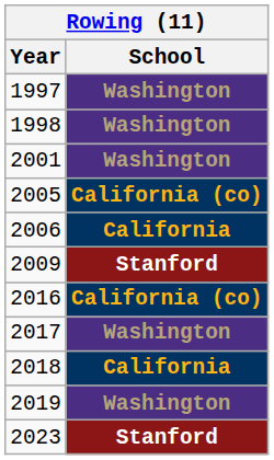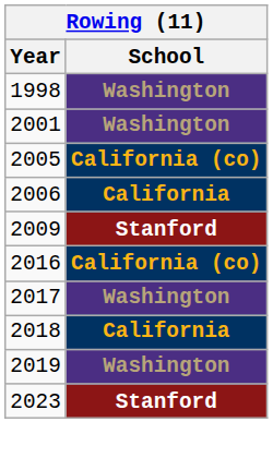- row: 1997 | Washington
